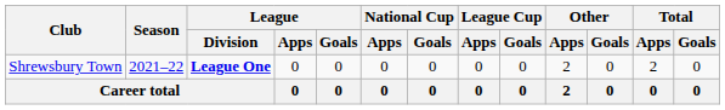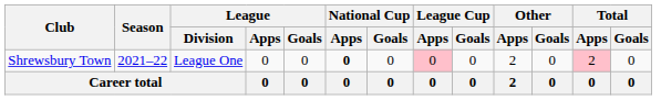Shrewsbury Town | League / Division: bold -> normal
Shrewsbury Town | National Cup / Apps: normal -> bold
Shrewsbury Town | League Cup / Apps: no background -> pink background
Shrewsbury Town | Total / Apps: no background -> pink background
